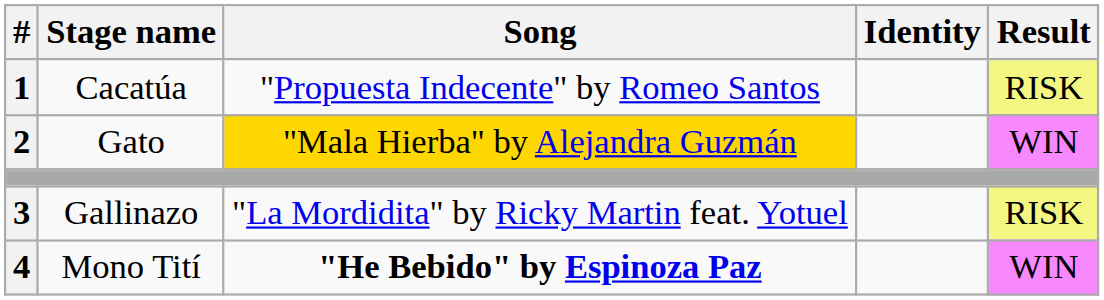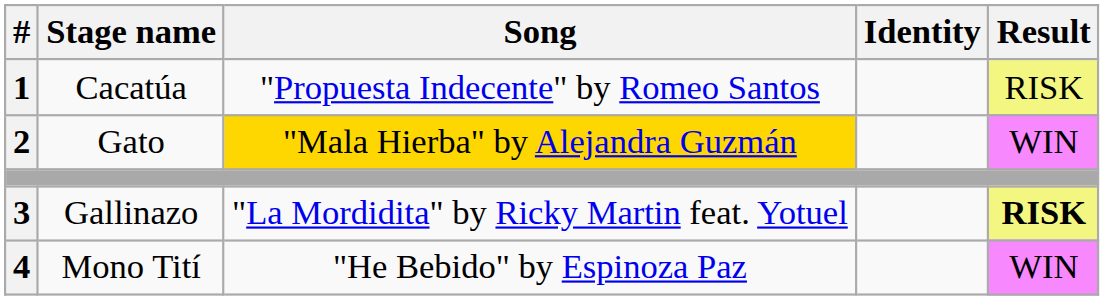Gallinazo | Result: normal -> bold
Mono Tití | Song: bold -> normal
